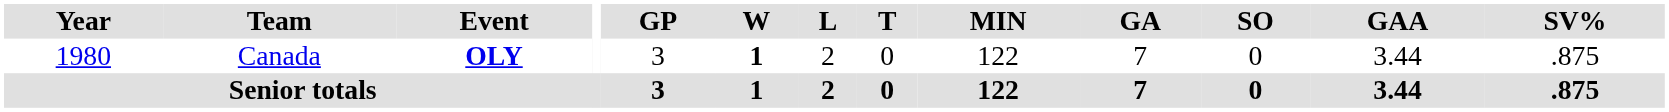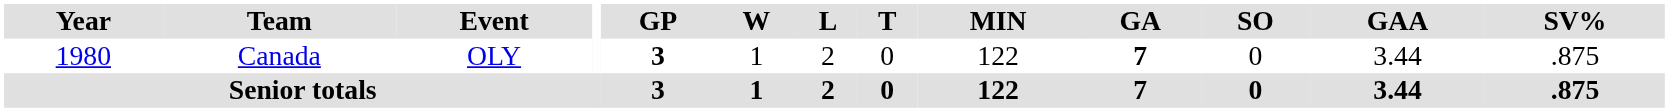Canada | Event: bold -> normal
Canada | GP: normal -> bold
Canada | W: bold -> normal
Canada | GA: normal -> bold
